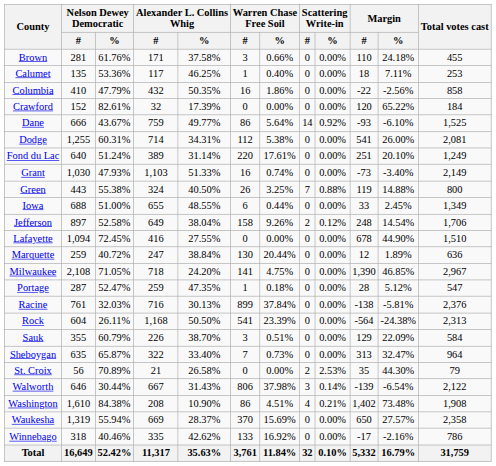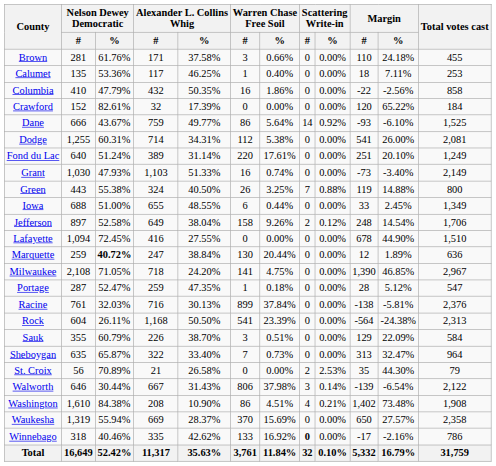Marquette | Nelson Dewey Democratic / %: normal -> bold
Winnebago | Scattering Write-in / #: normal -> bold
